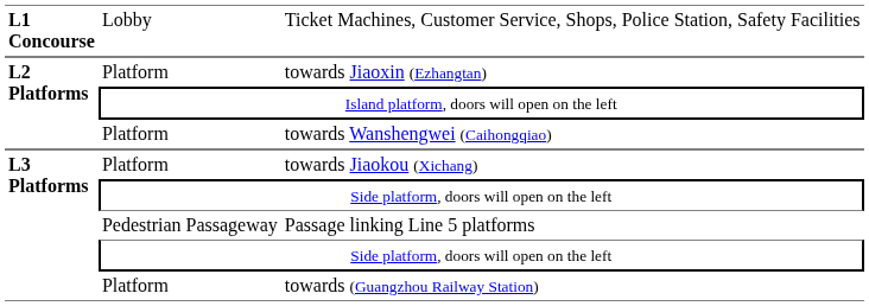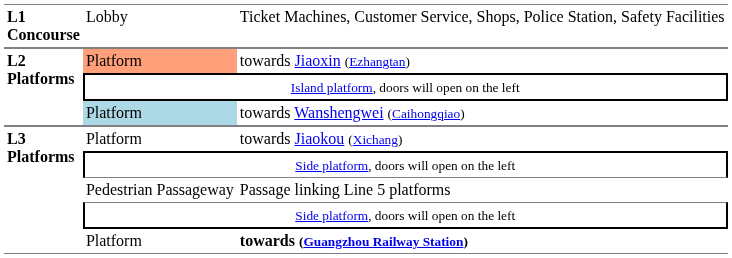towards Jiaoxin (Ezhangtan) | column 2: no background -> lightsalmon background
towards Wanshengwei (Caihongqiao) | column 2: no background -> lightblue background
towards (Guangzhou Railway Station) | column 3: normal -> bold
